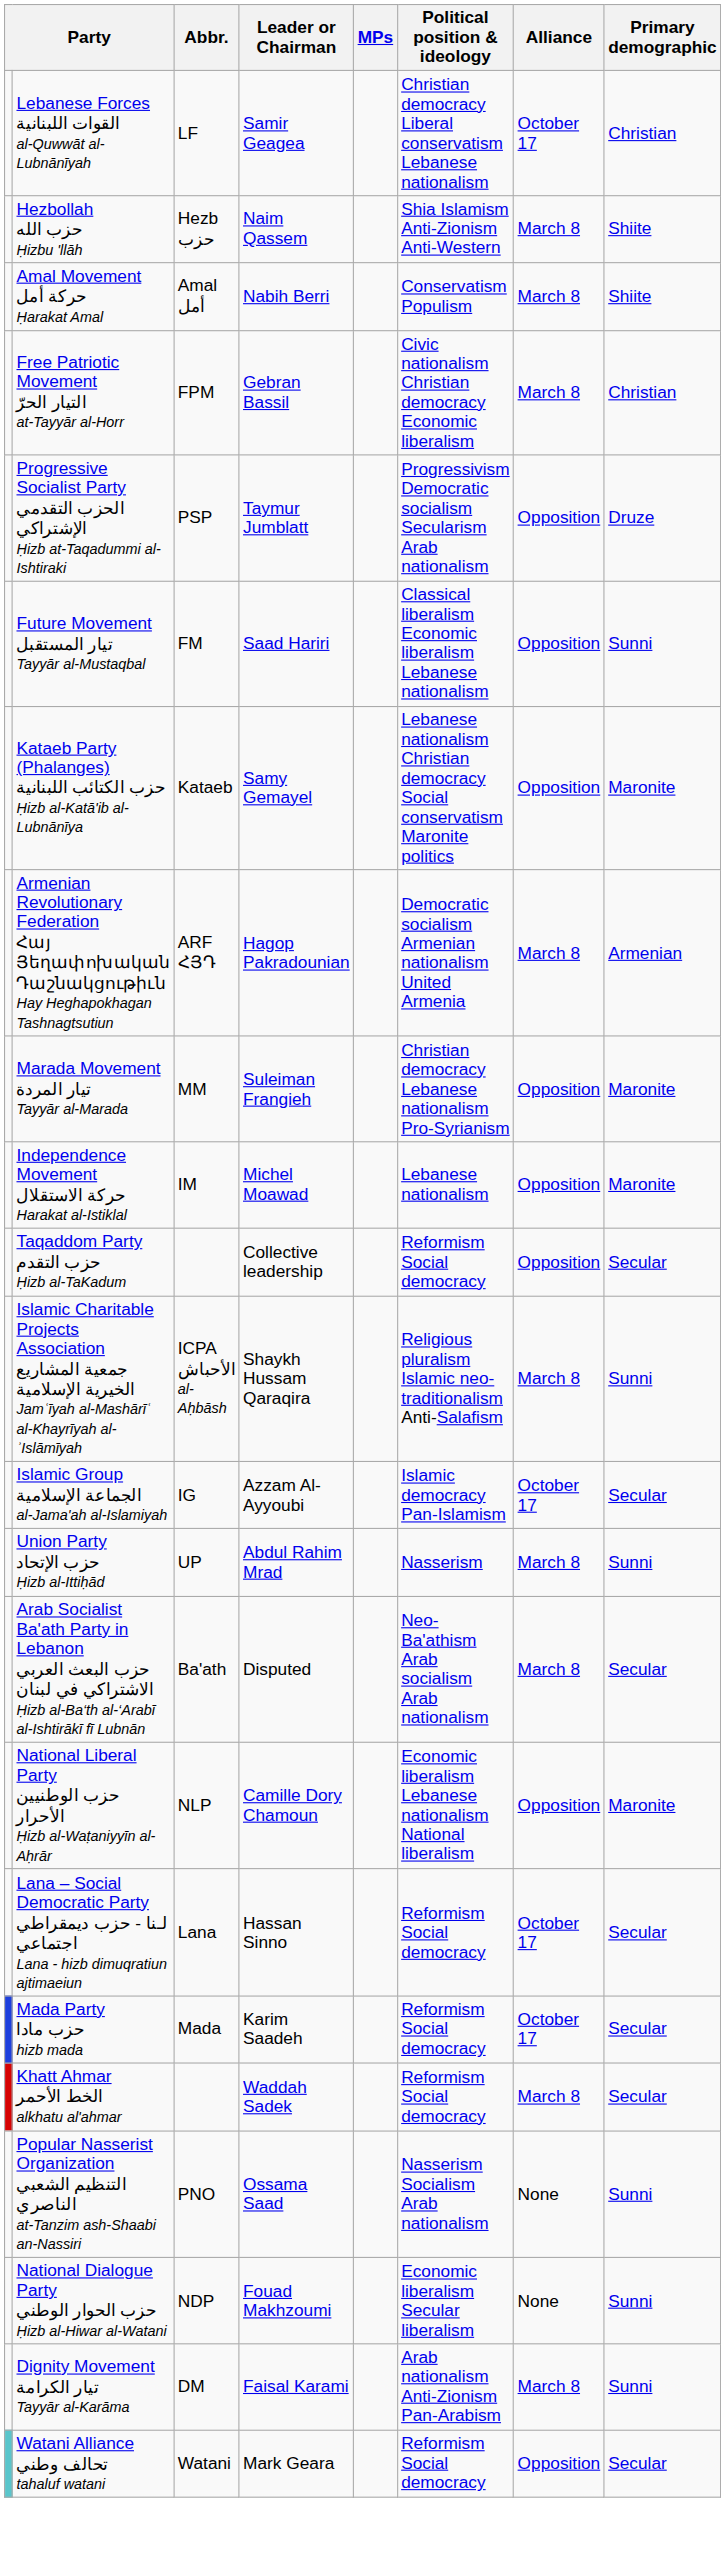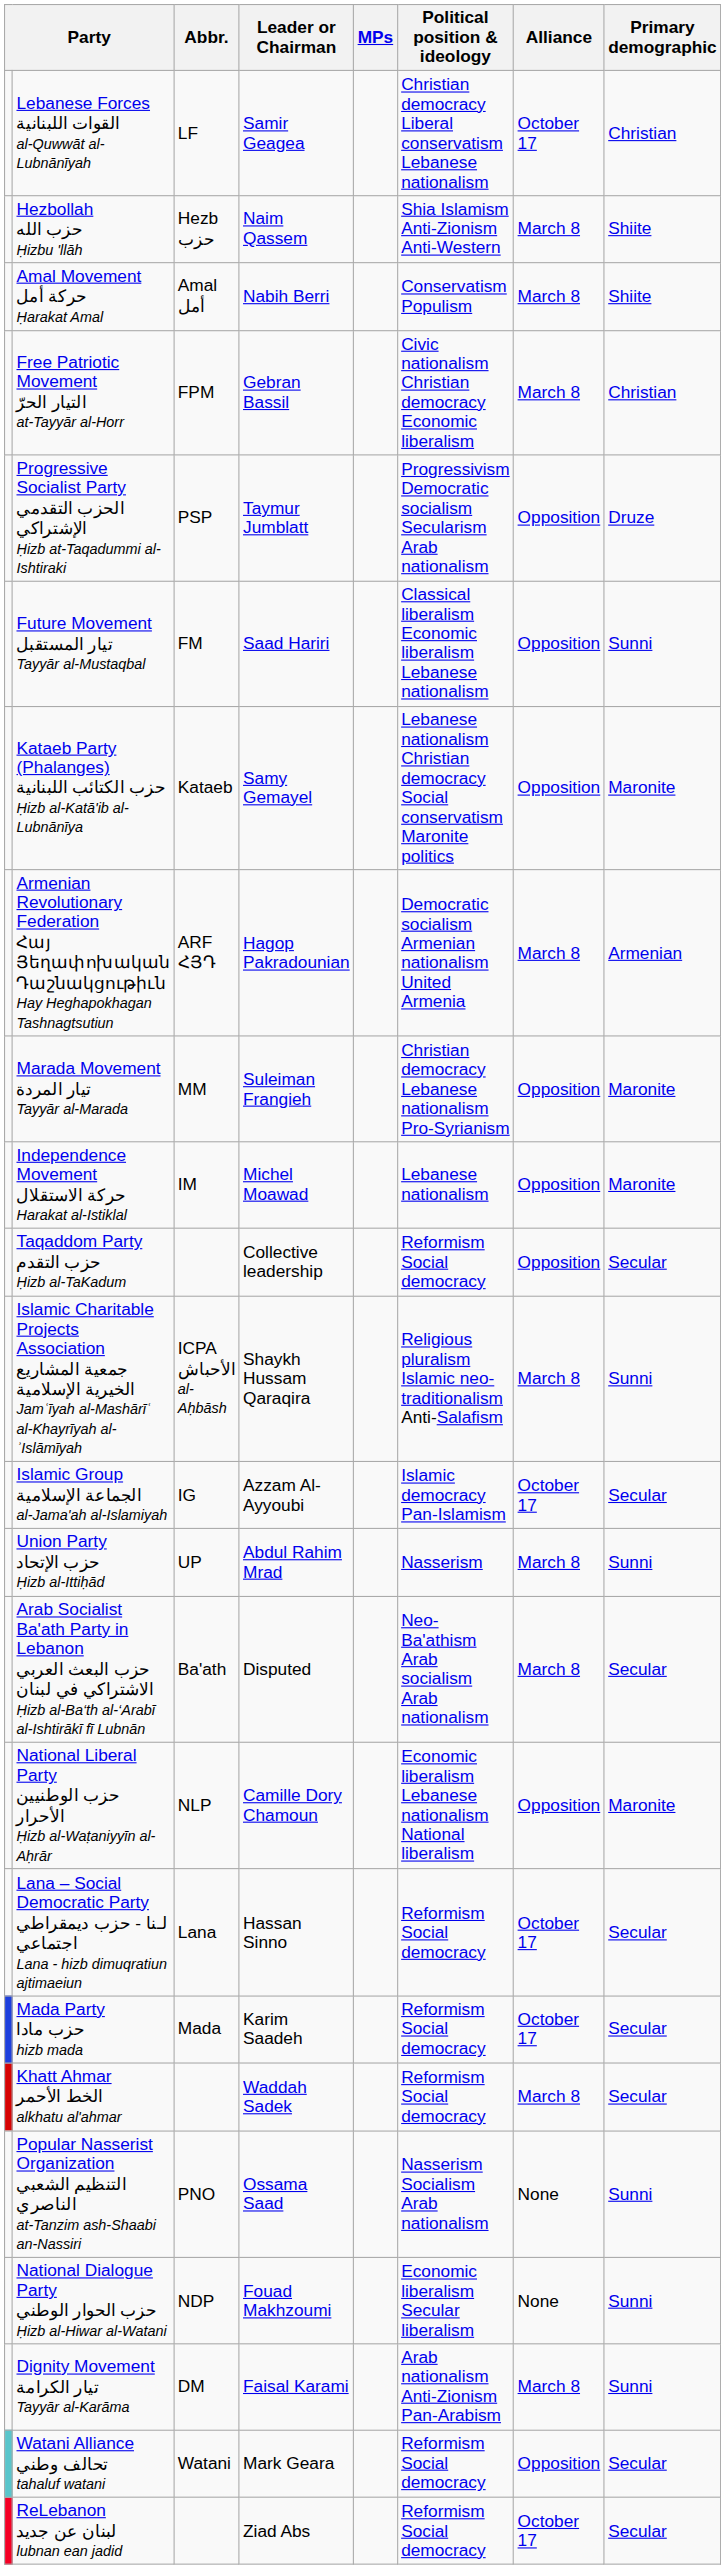+ row: ReLebanon لبنان عن جديد lubnan ean jadid | Ziad Abs | Reformism Social democracy | October 17 | Secular
